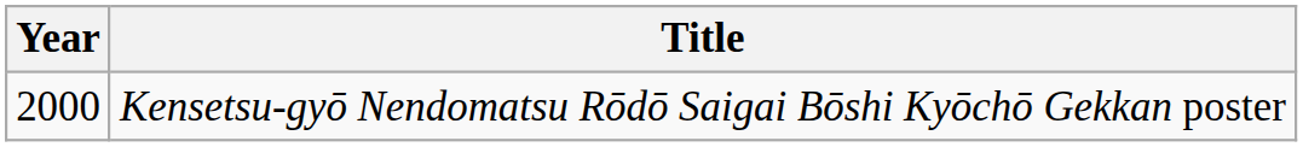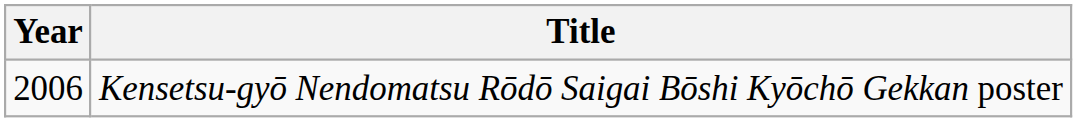row 2 | Year: 2000 -> 2006
